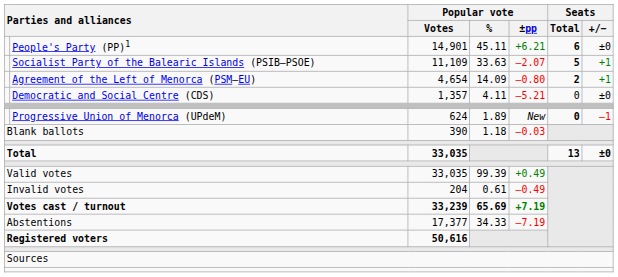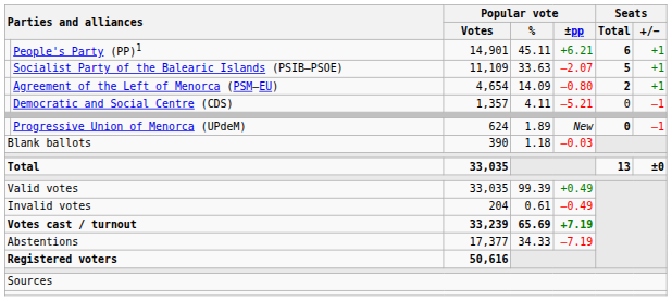People's Party (PP)1 | Seats / +/−: ±0 -> +1
Democratic and Social Centre (CDS) | Seats / +/−: ±0 -> –1
